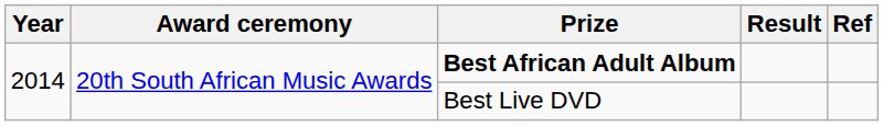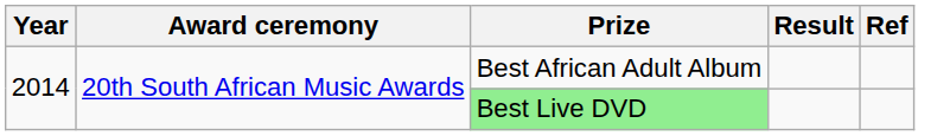Best African Adult Album | Prize: bold -> normal
Best Live DVD | Prize: no background -> lightgreen background
